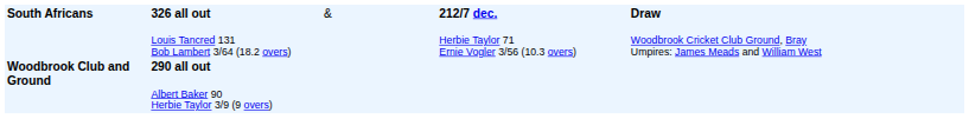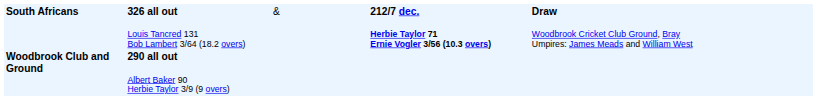Louis Tancred 131 Bob Lambert 3/64 (18.2 overs) | column 4: normal -> bold
